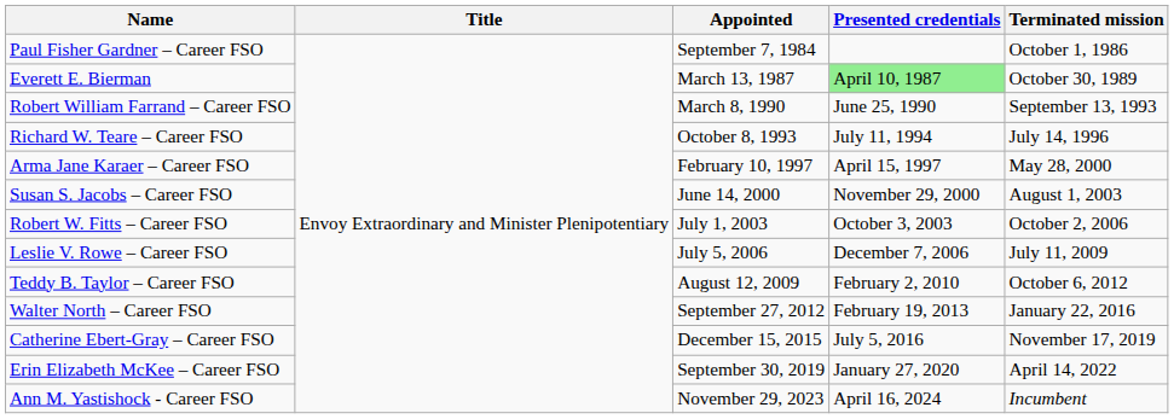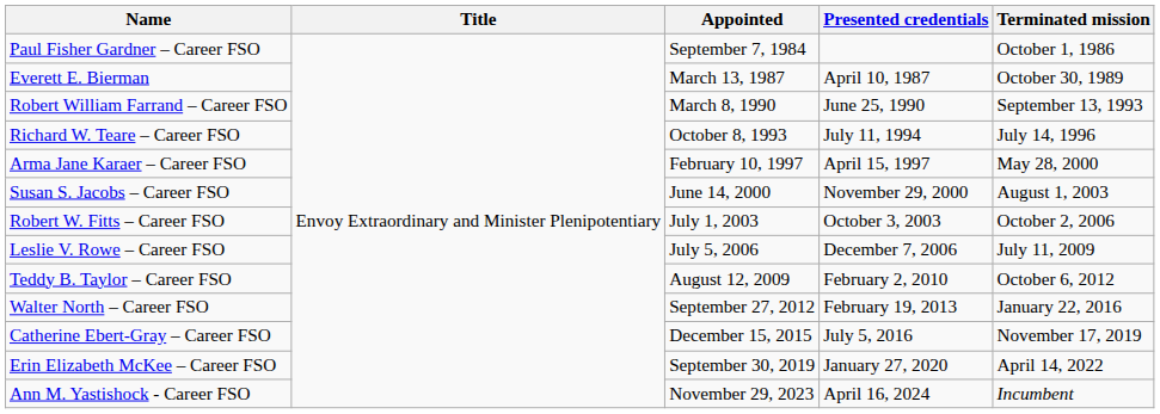Everett E. Bierman | Presented credentials: lightgreen background -> no background
